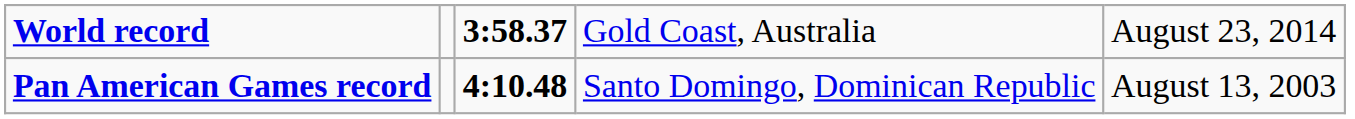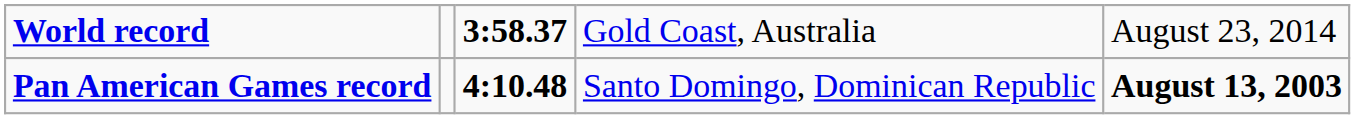Pan American Games record | column 5: normal -> bold
